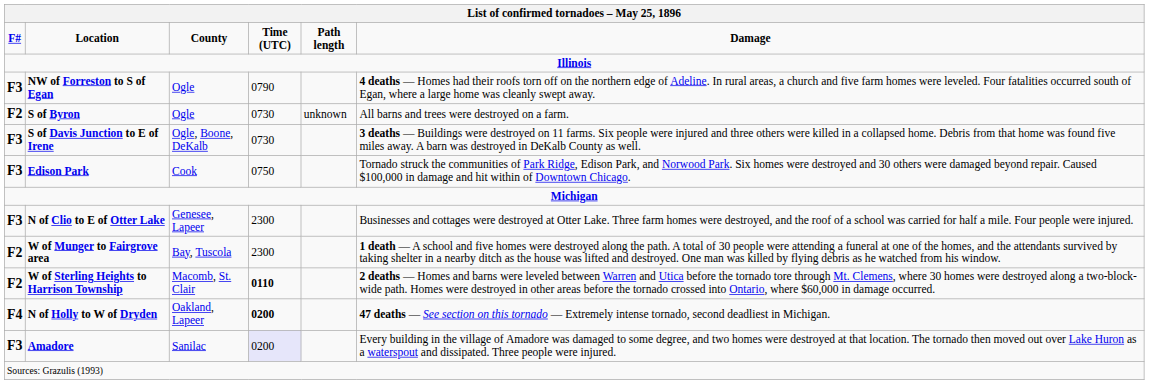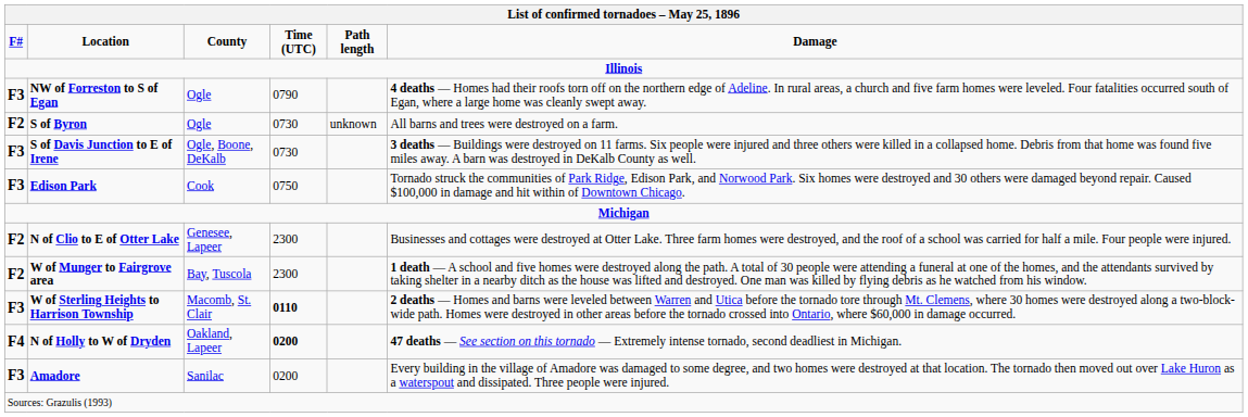N of Clio to E of Otter Lake | List of confirmed tornadoes – May 25, 1896 / F#: F3 -> F2
W of Sterling Heights to Harrison Township | List of confirmed tornadoes – May 25, 1896 / F#: F2 -> F3
Amadore | List of confirmed tornadoes – May 25, 1896 / Time (UTC): lavender background -> no background
